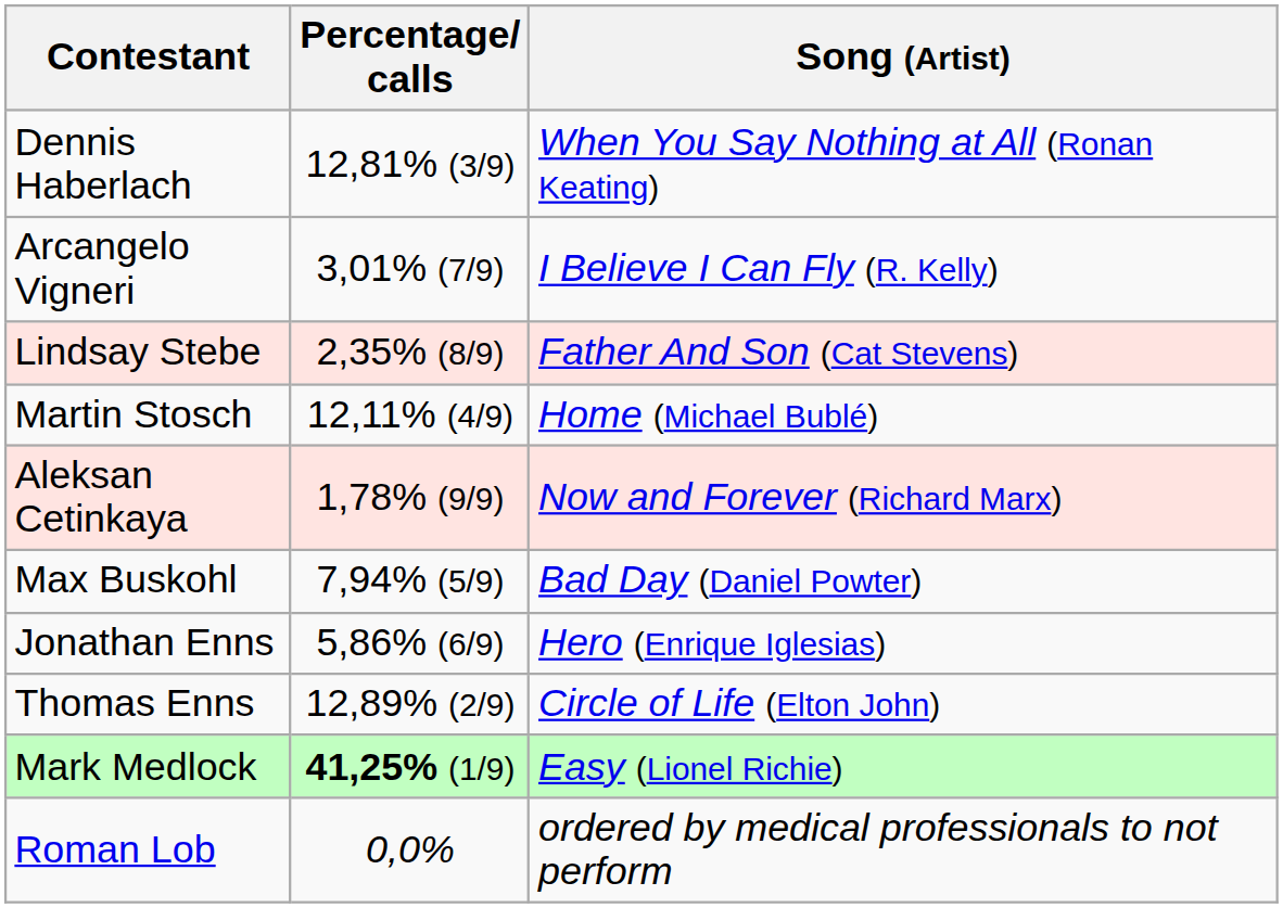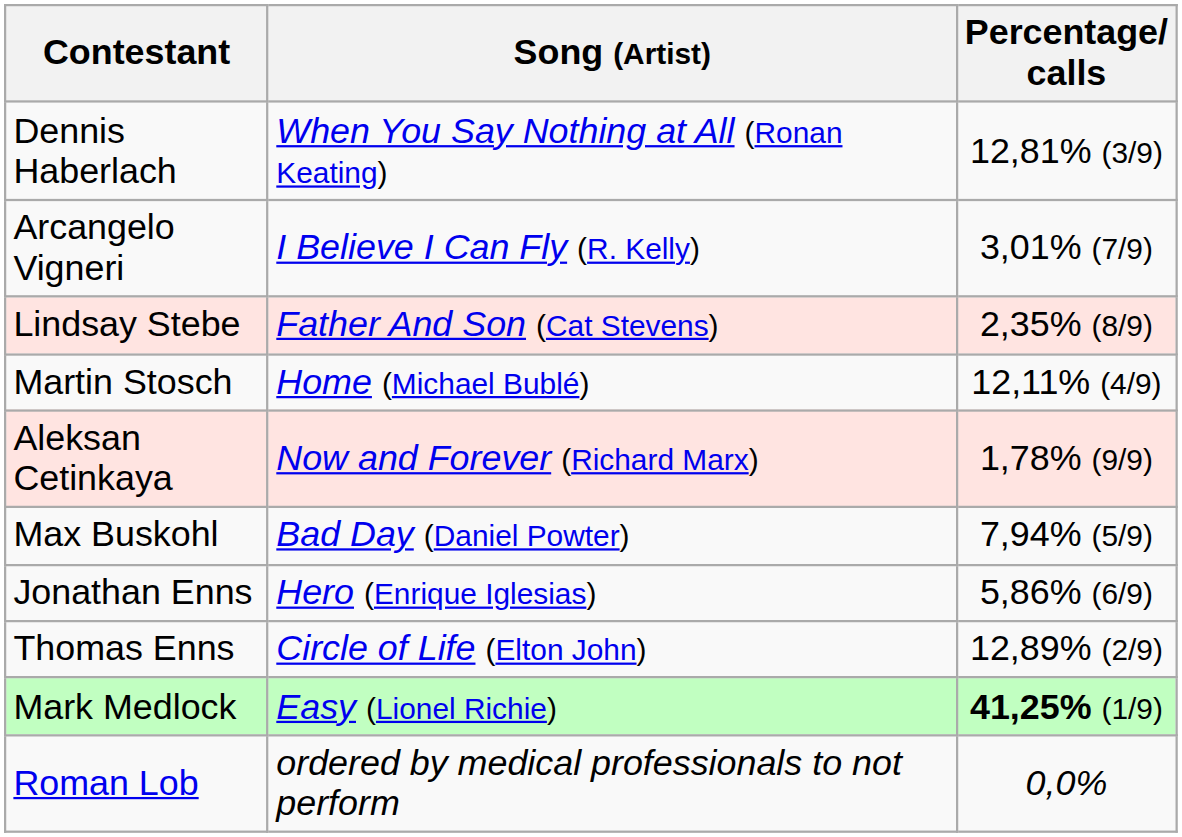columns swapped: Song (Artist) <-> Percentage/ calls
